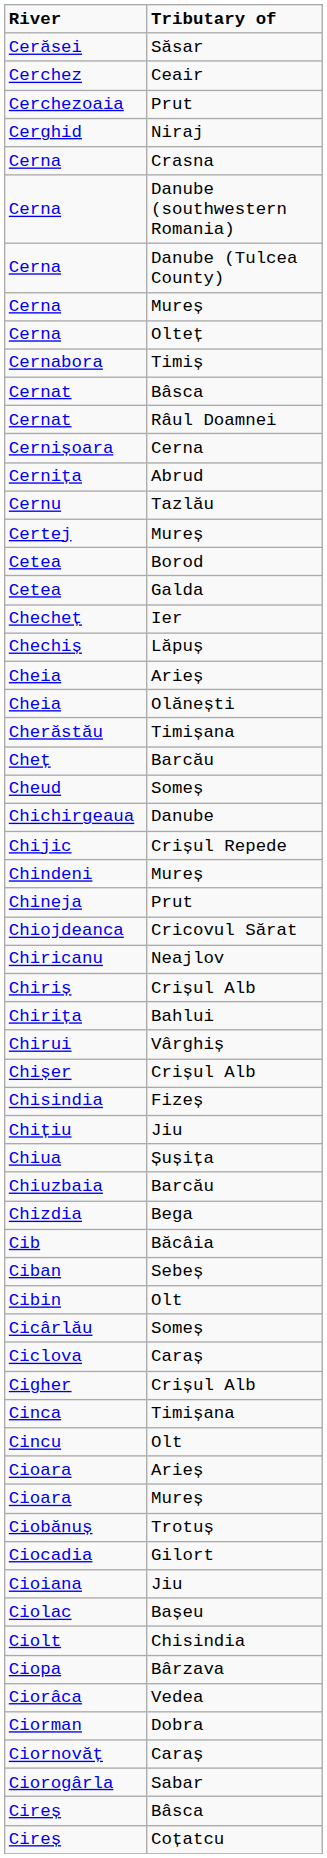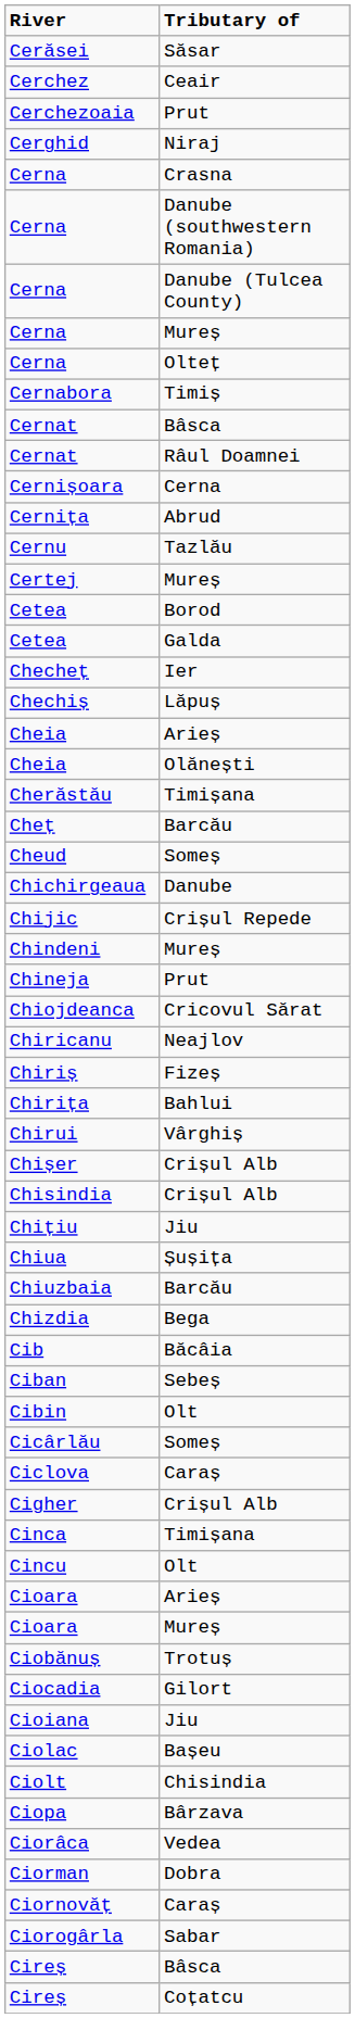row 33 | Tributary of: Crișul Alb -> Fizeș
row 37 | Tributary of: Fizeș -> Crișul Alb
